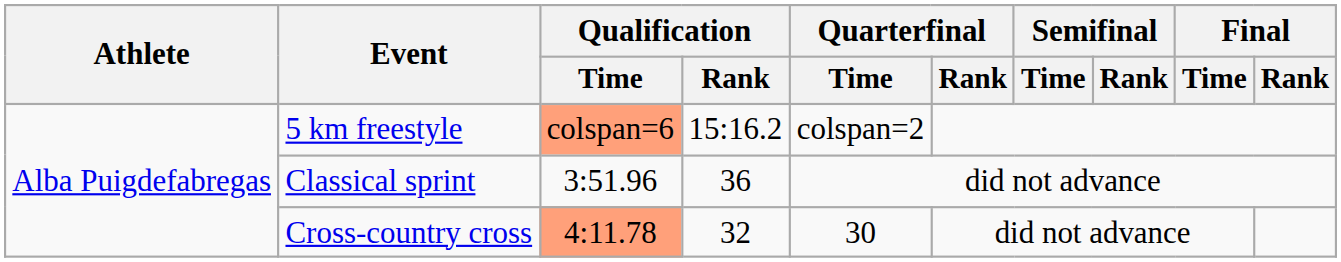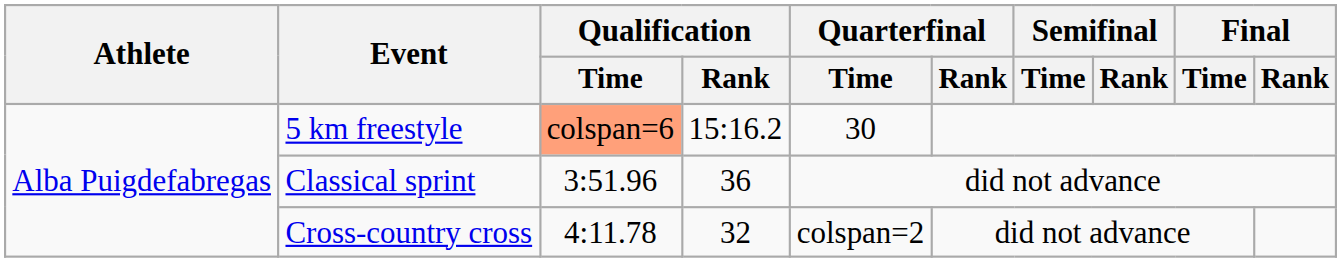5 km freestyle | Quarterfinal / Time: colspan=2 -> 30
Cross-country cross | Qualification / Time: lightsalmon background -> no background
Cross-country cross | Quarterfinal / Time: 30 -> colspan=2
